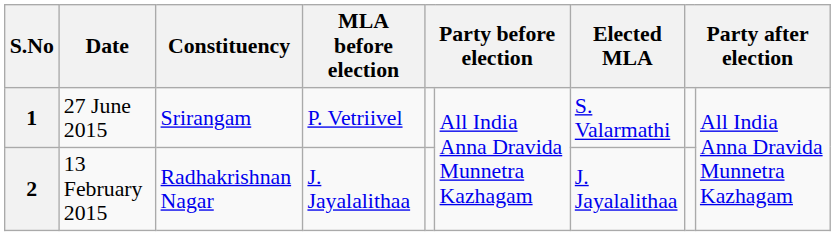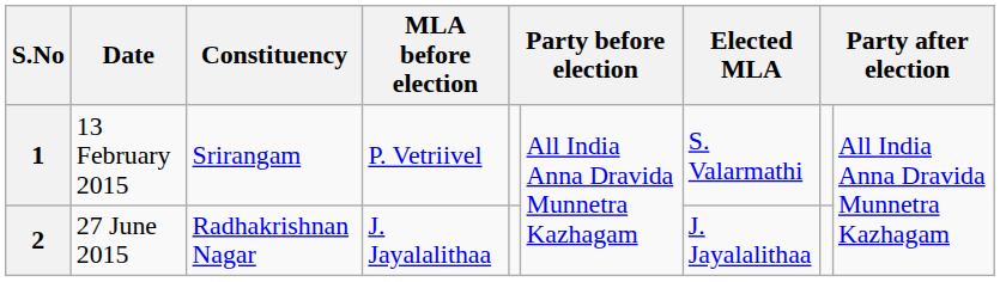1 | Date: 27 June 2015 -> 13 February 2015
2 | Date: 13 February 2015 -> 27 June 2015
